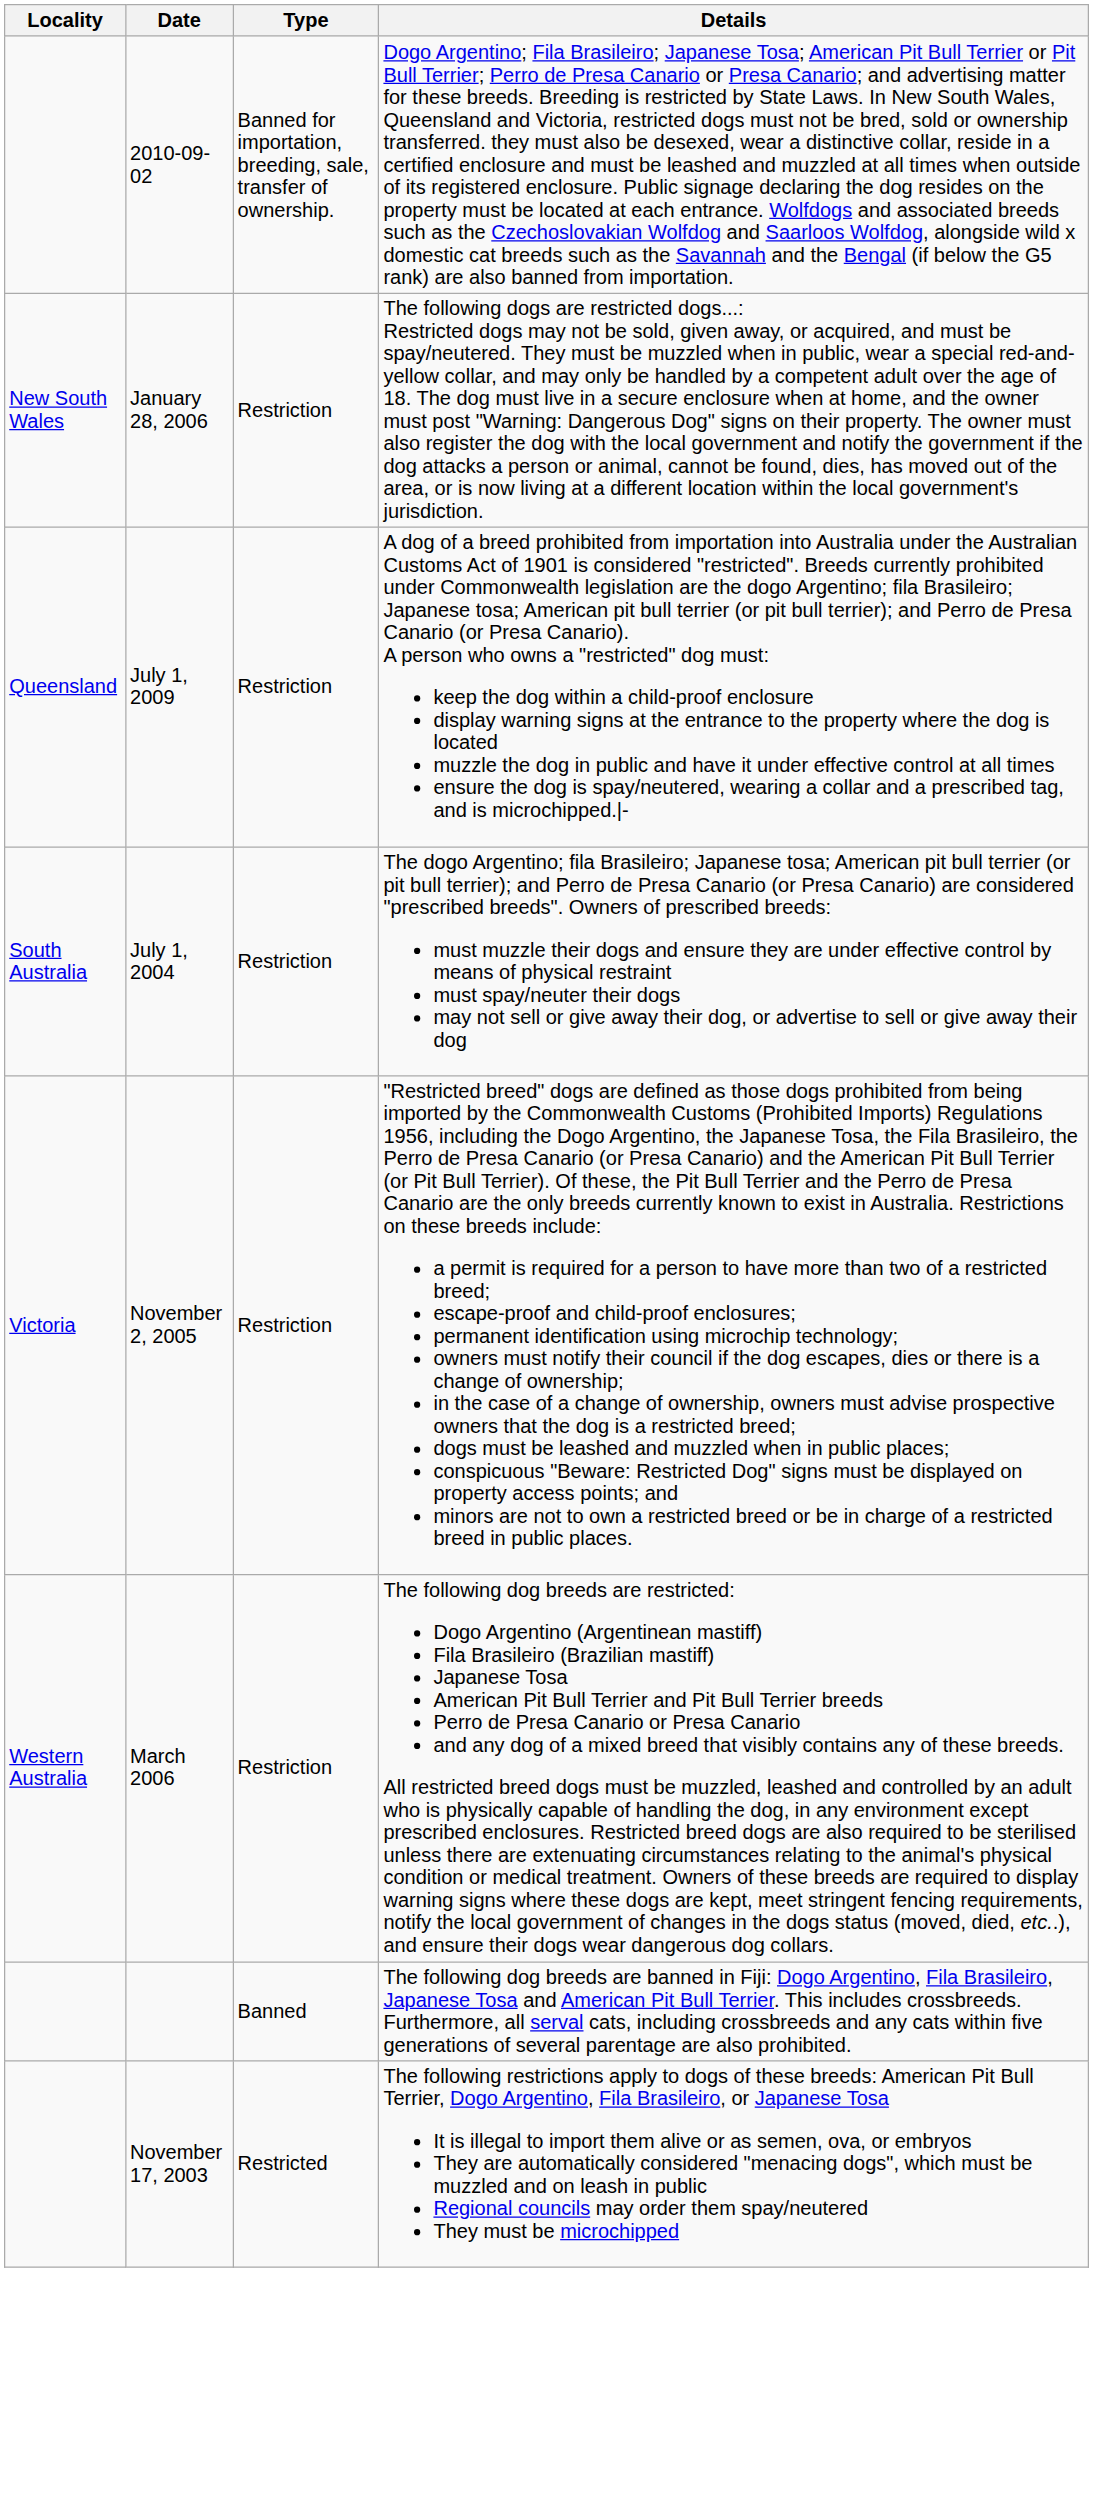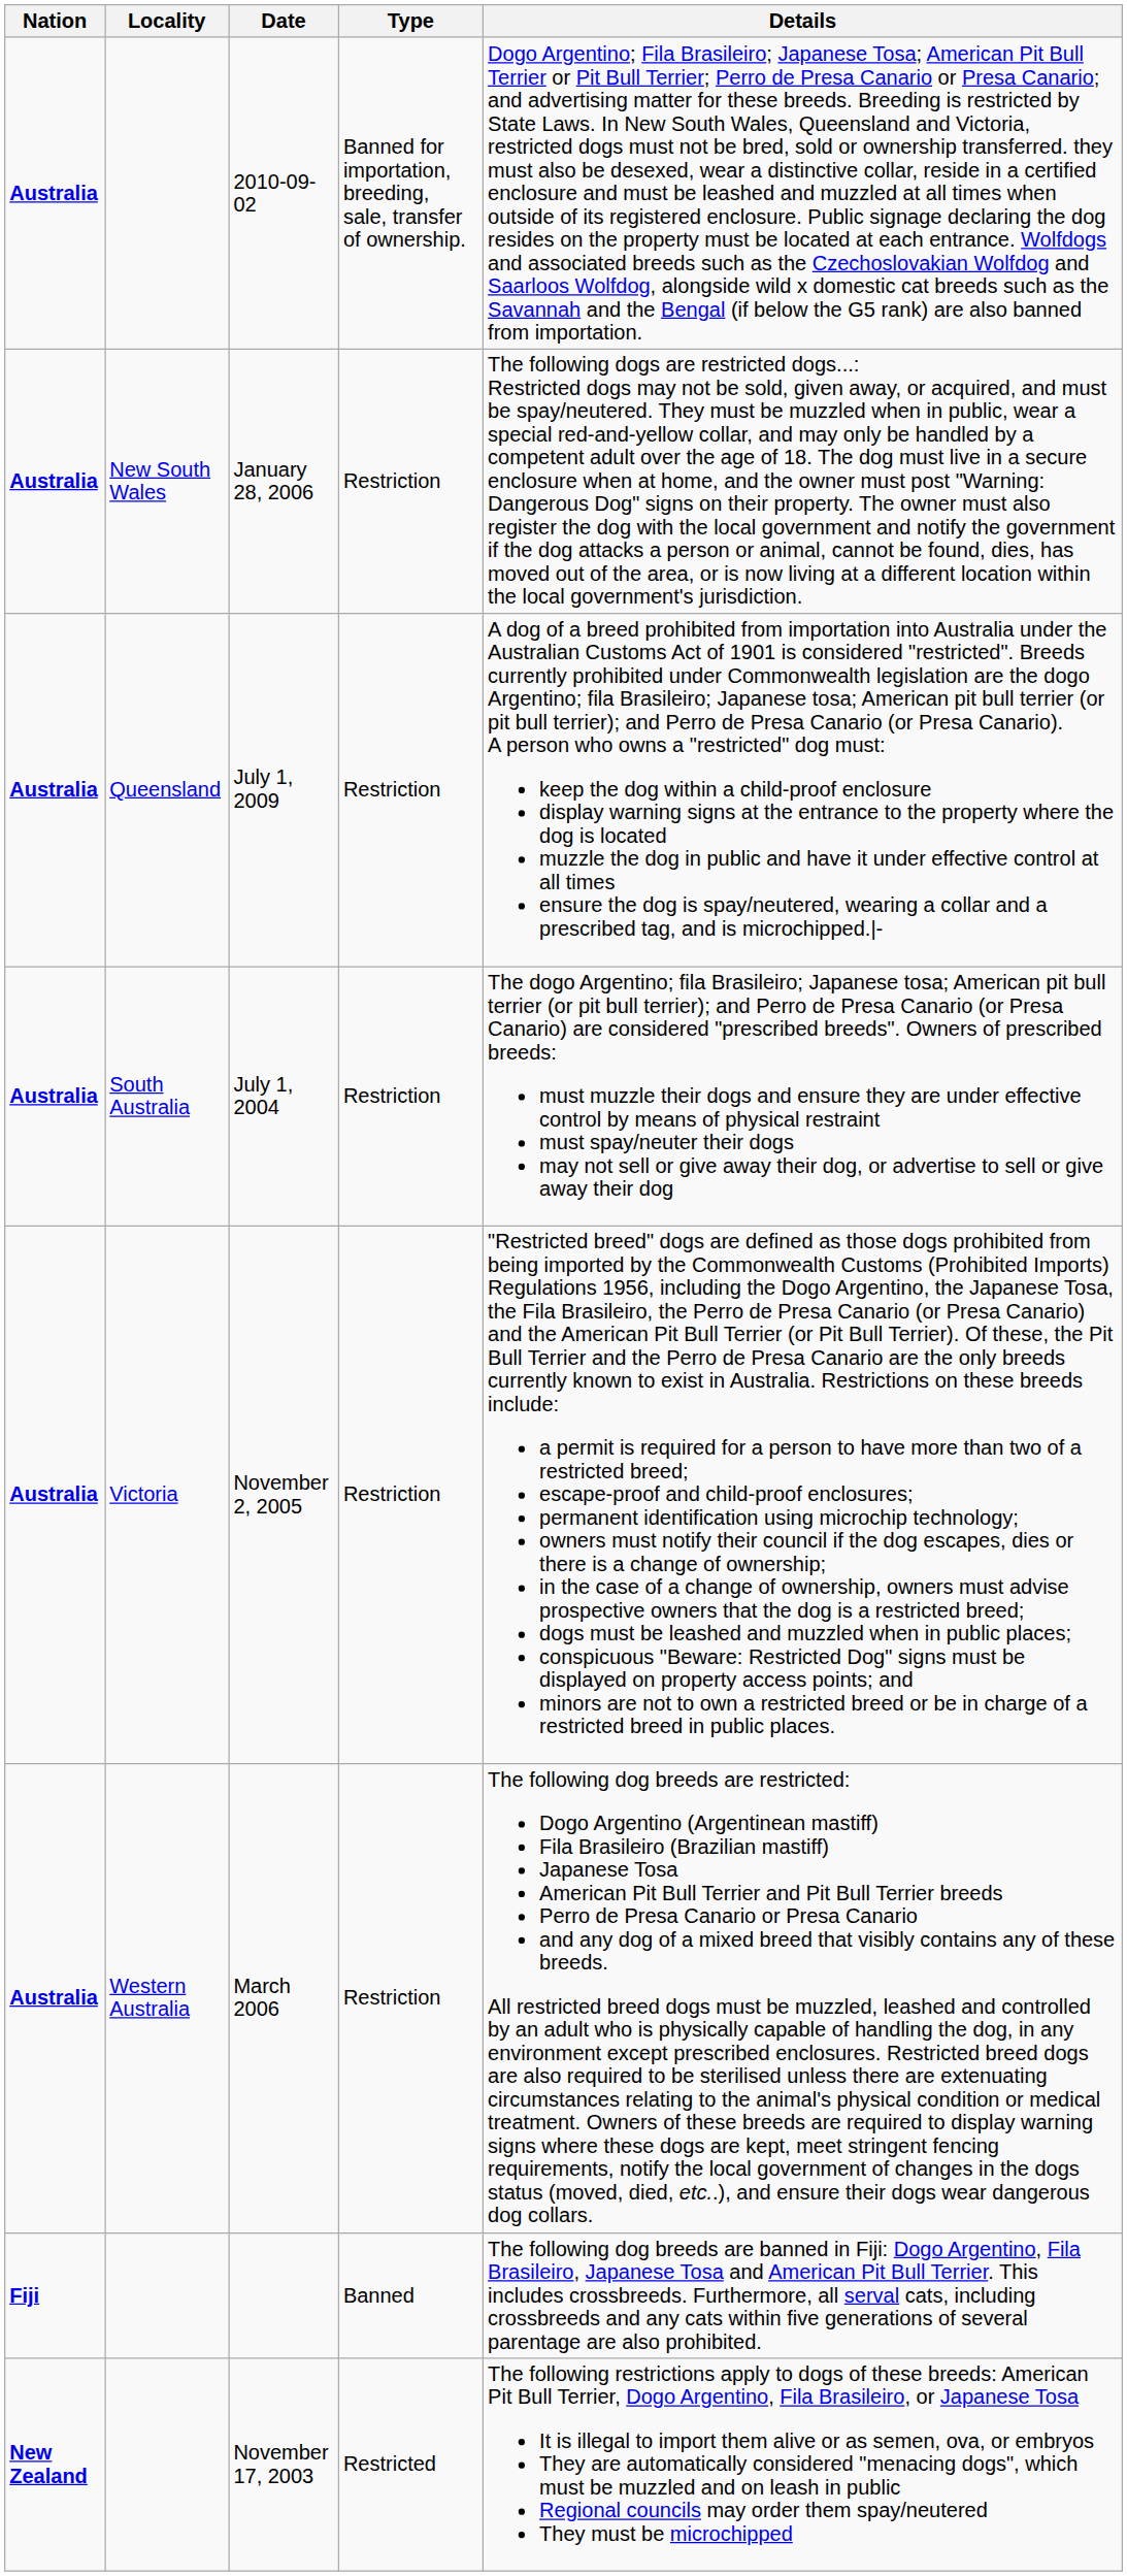+ column: Nation | Australia | Australia | Australia | Australia | Australia | Australia | Fiji | New Zealand
